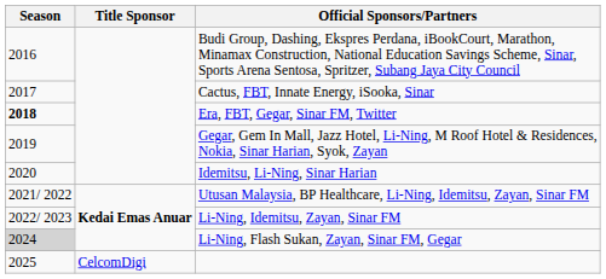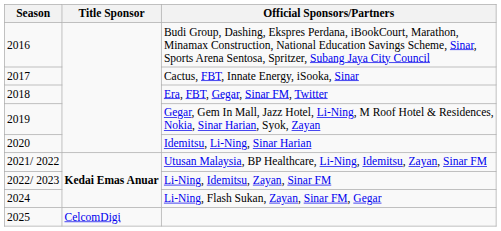Era, FBT, Gegar, Sinar FM, Twitter | Season: bold -> normal
Li-Ning, Flash Sukan, Zayan, Sinar FM, Gegar | Season: lightgrey background -> no background
